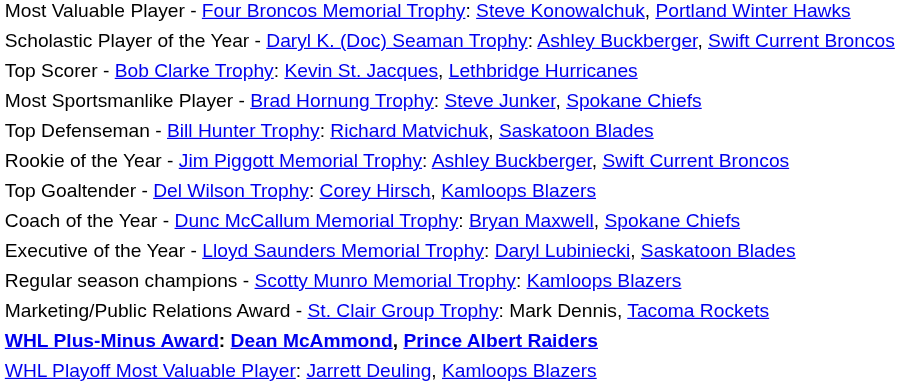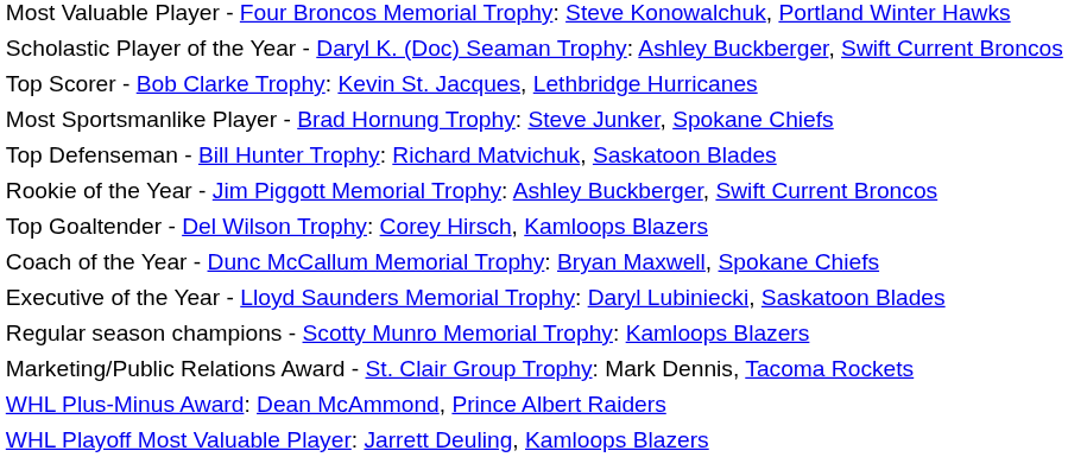row 12 | column 1: bold -> normal
